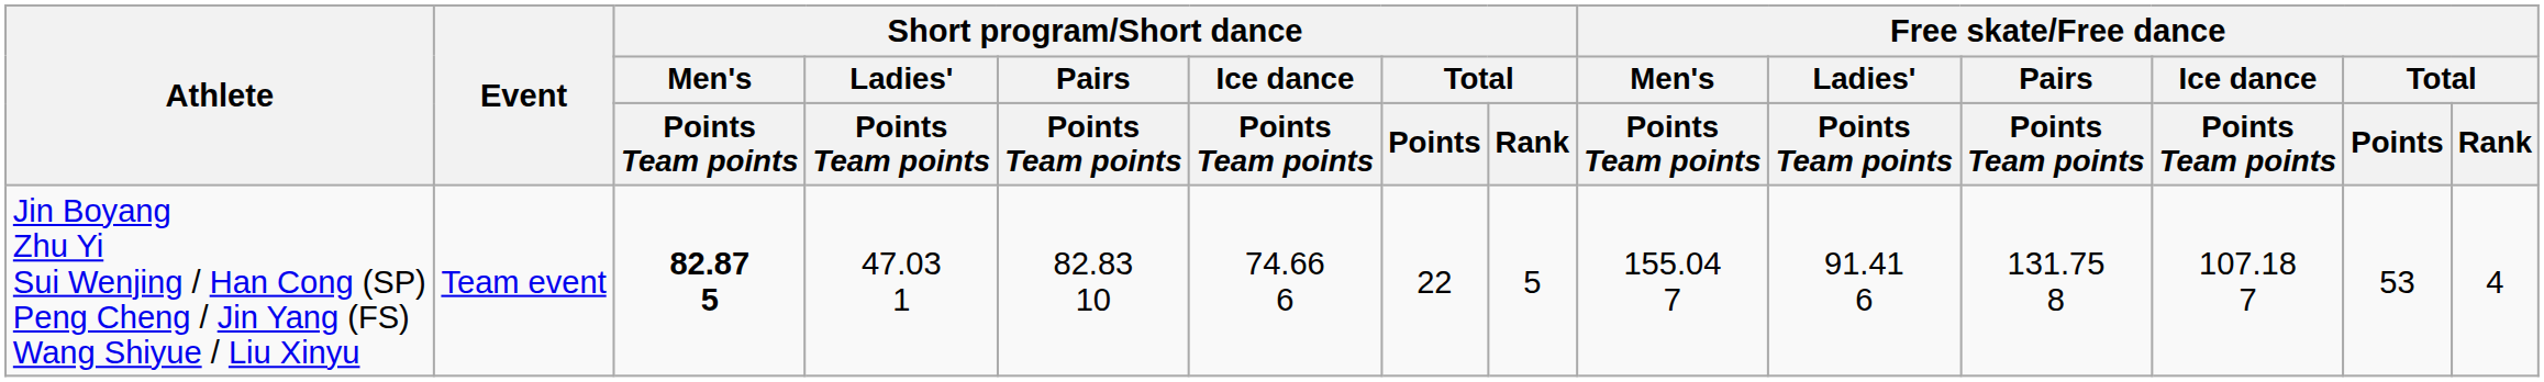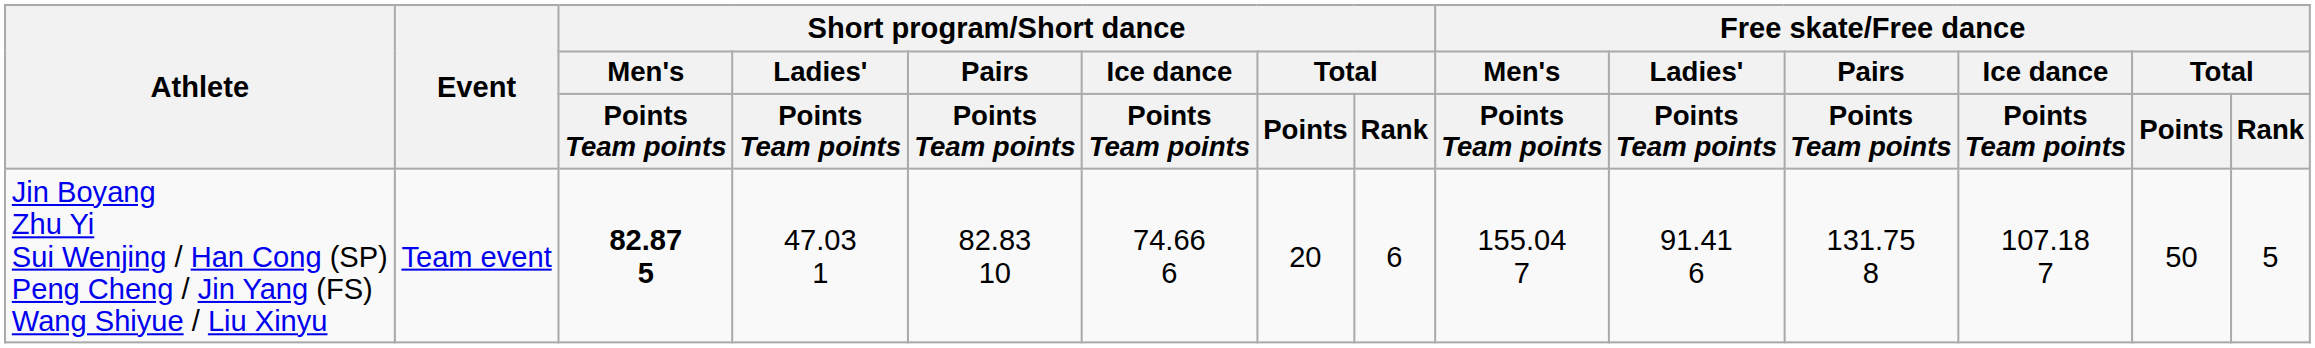row 4 | Short program/Short dance / Total / Points: 22 -> 20
row 4 | Short program/Short dance / Total / Rank: 5 -> 6
row 4 | Free skate/Free dance / Total / Points: 53 -> 50
row 4 | Free skate/Free dance / Total / Rank: 4 -> 5
